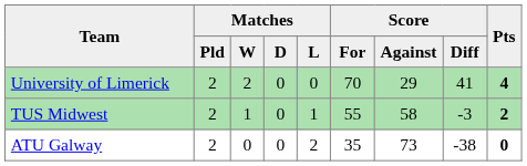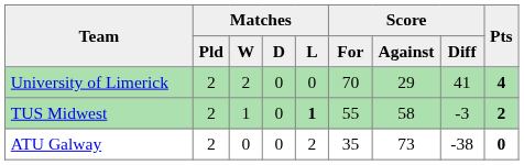TUS Midwest | Matches / L: normal -> bold
